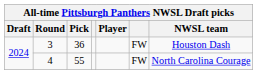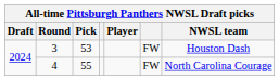3 | Pick: 36 -> 53
